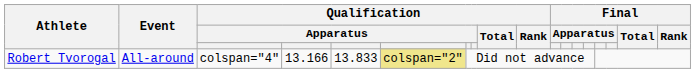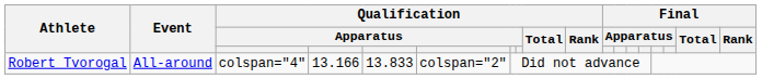row 4 | column 6: khaki background -> no background
